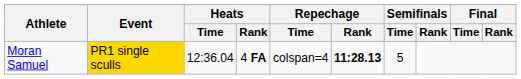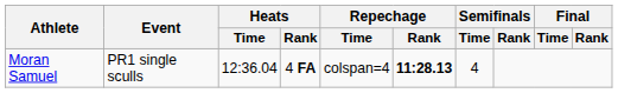Moran Samuel | Event: gold background -> no background
Moran Samuel | Semifinals / Time: 5 -> 4
